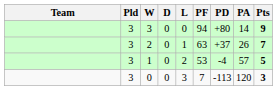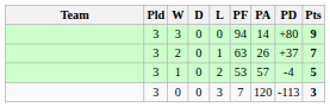columns swapped: PA <-> PD
